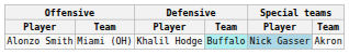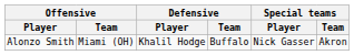Alonzo Smith | Defensive / Team: paleturquoise background -> no background
Alonzo Smith | Special teams / Player: lightblue background -> no background
